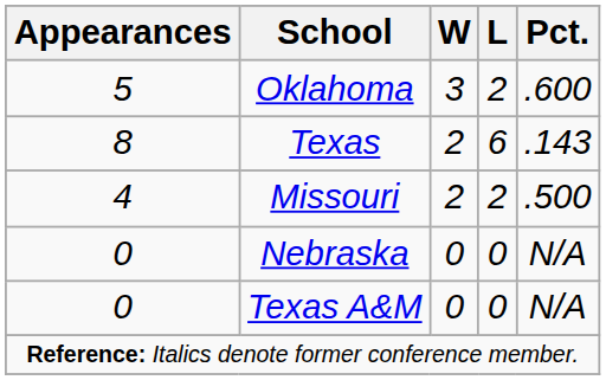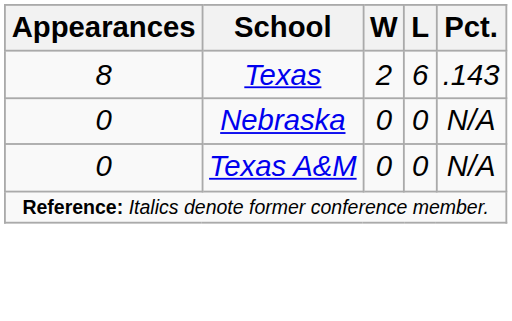- row: 5 | Oklahoma | 3 | 2 | .600
- row: 4 | Missouri | 2 | 2 | .500
